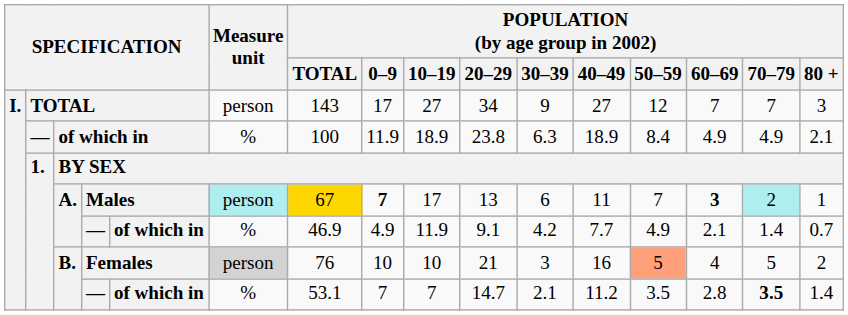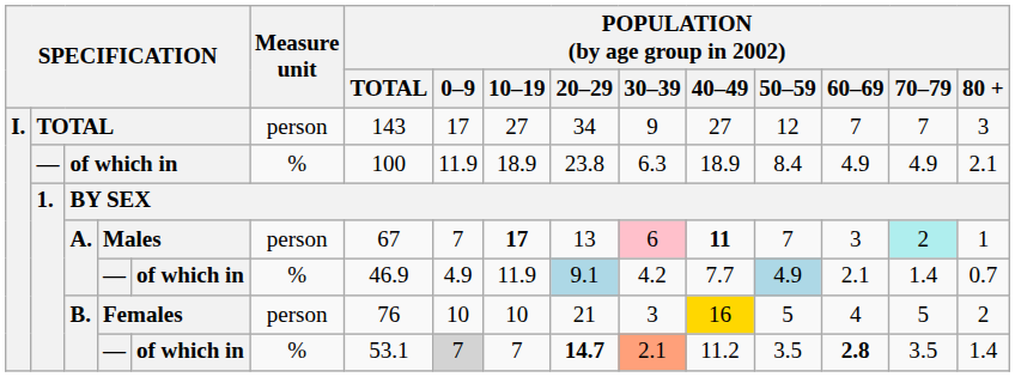Males | Measure unit: paleturquoise background -> no background
Males | POPULATION (by age group in 2002) / TOTAL: gold background -> no background
Males | POPULATION (by age group in 2002) / 0–9: bold -> normal
Males | POPULATION (by age group in 2002) / 10–19: normal -> bold
Males | POPULATION (by age group in 2002) / 30–39: no background -> pink background
Males | POPULATION (by age group in 2002) / 40–49: normal -> bold
Males | POPULATION (by age group in 2002) / 60–69: bold -> normal
A. / — | POPULATION (by age group in 2002) / 20–29: no background -> lightblue background
A. / — | POPULATION (by age group in 2002) / 50–59: no background -> lightblue background
Females | Measure unit: lightgrey background -> no background
Females | POPULATION (by age group in 2002) / 40–49: no background -> gold background
Females | POPULATION (by age group in 2002) / 50–59: lightsalmon background -> no background
B. / — | POPULATION (by age group in 2002) / 0–9: no background -> lightgrey background
B. / — | POPULATION (by age group in 2002) / 20–29: normal -> bold
B. / — | POPULATION (by age group in 2002) / 30–39: no background -> lightsalmon background
B. / — | POPULATION (by age group in 2002) / 60–69: normal -> bold
B. / — | POPULATION (by age group in 2002) / 70–79: bold -> normal
